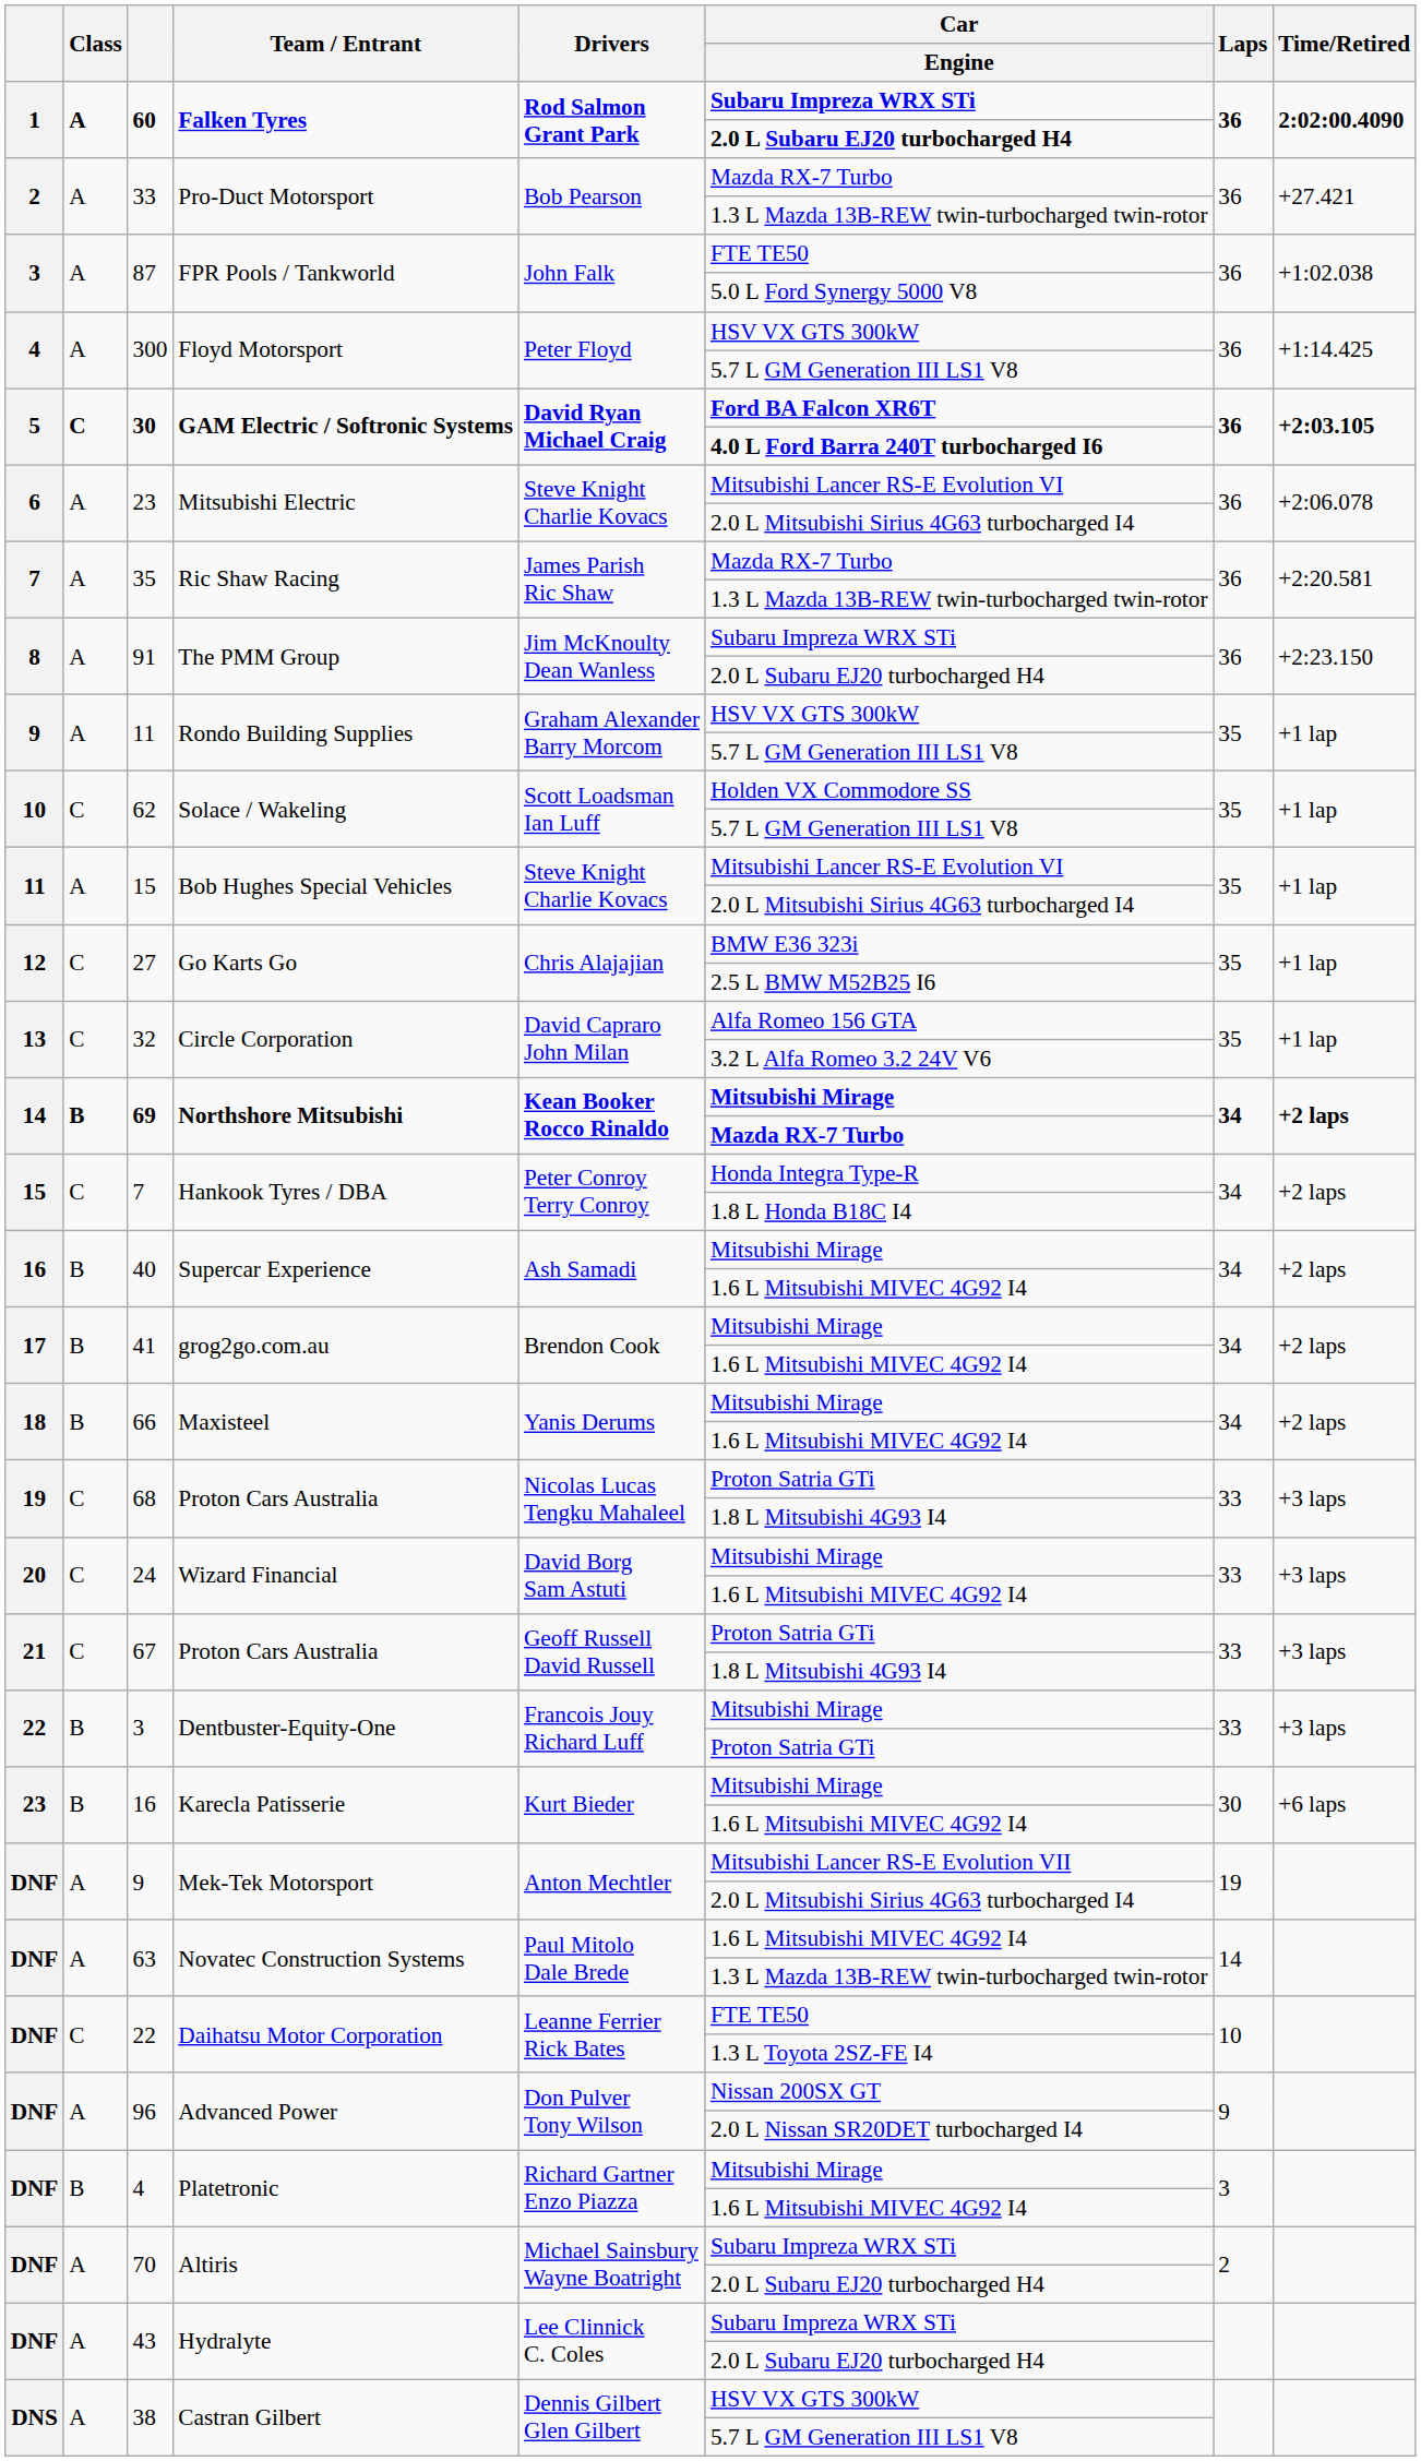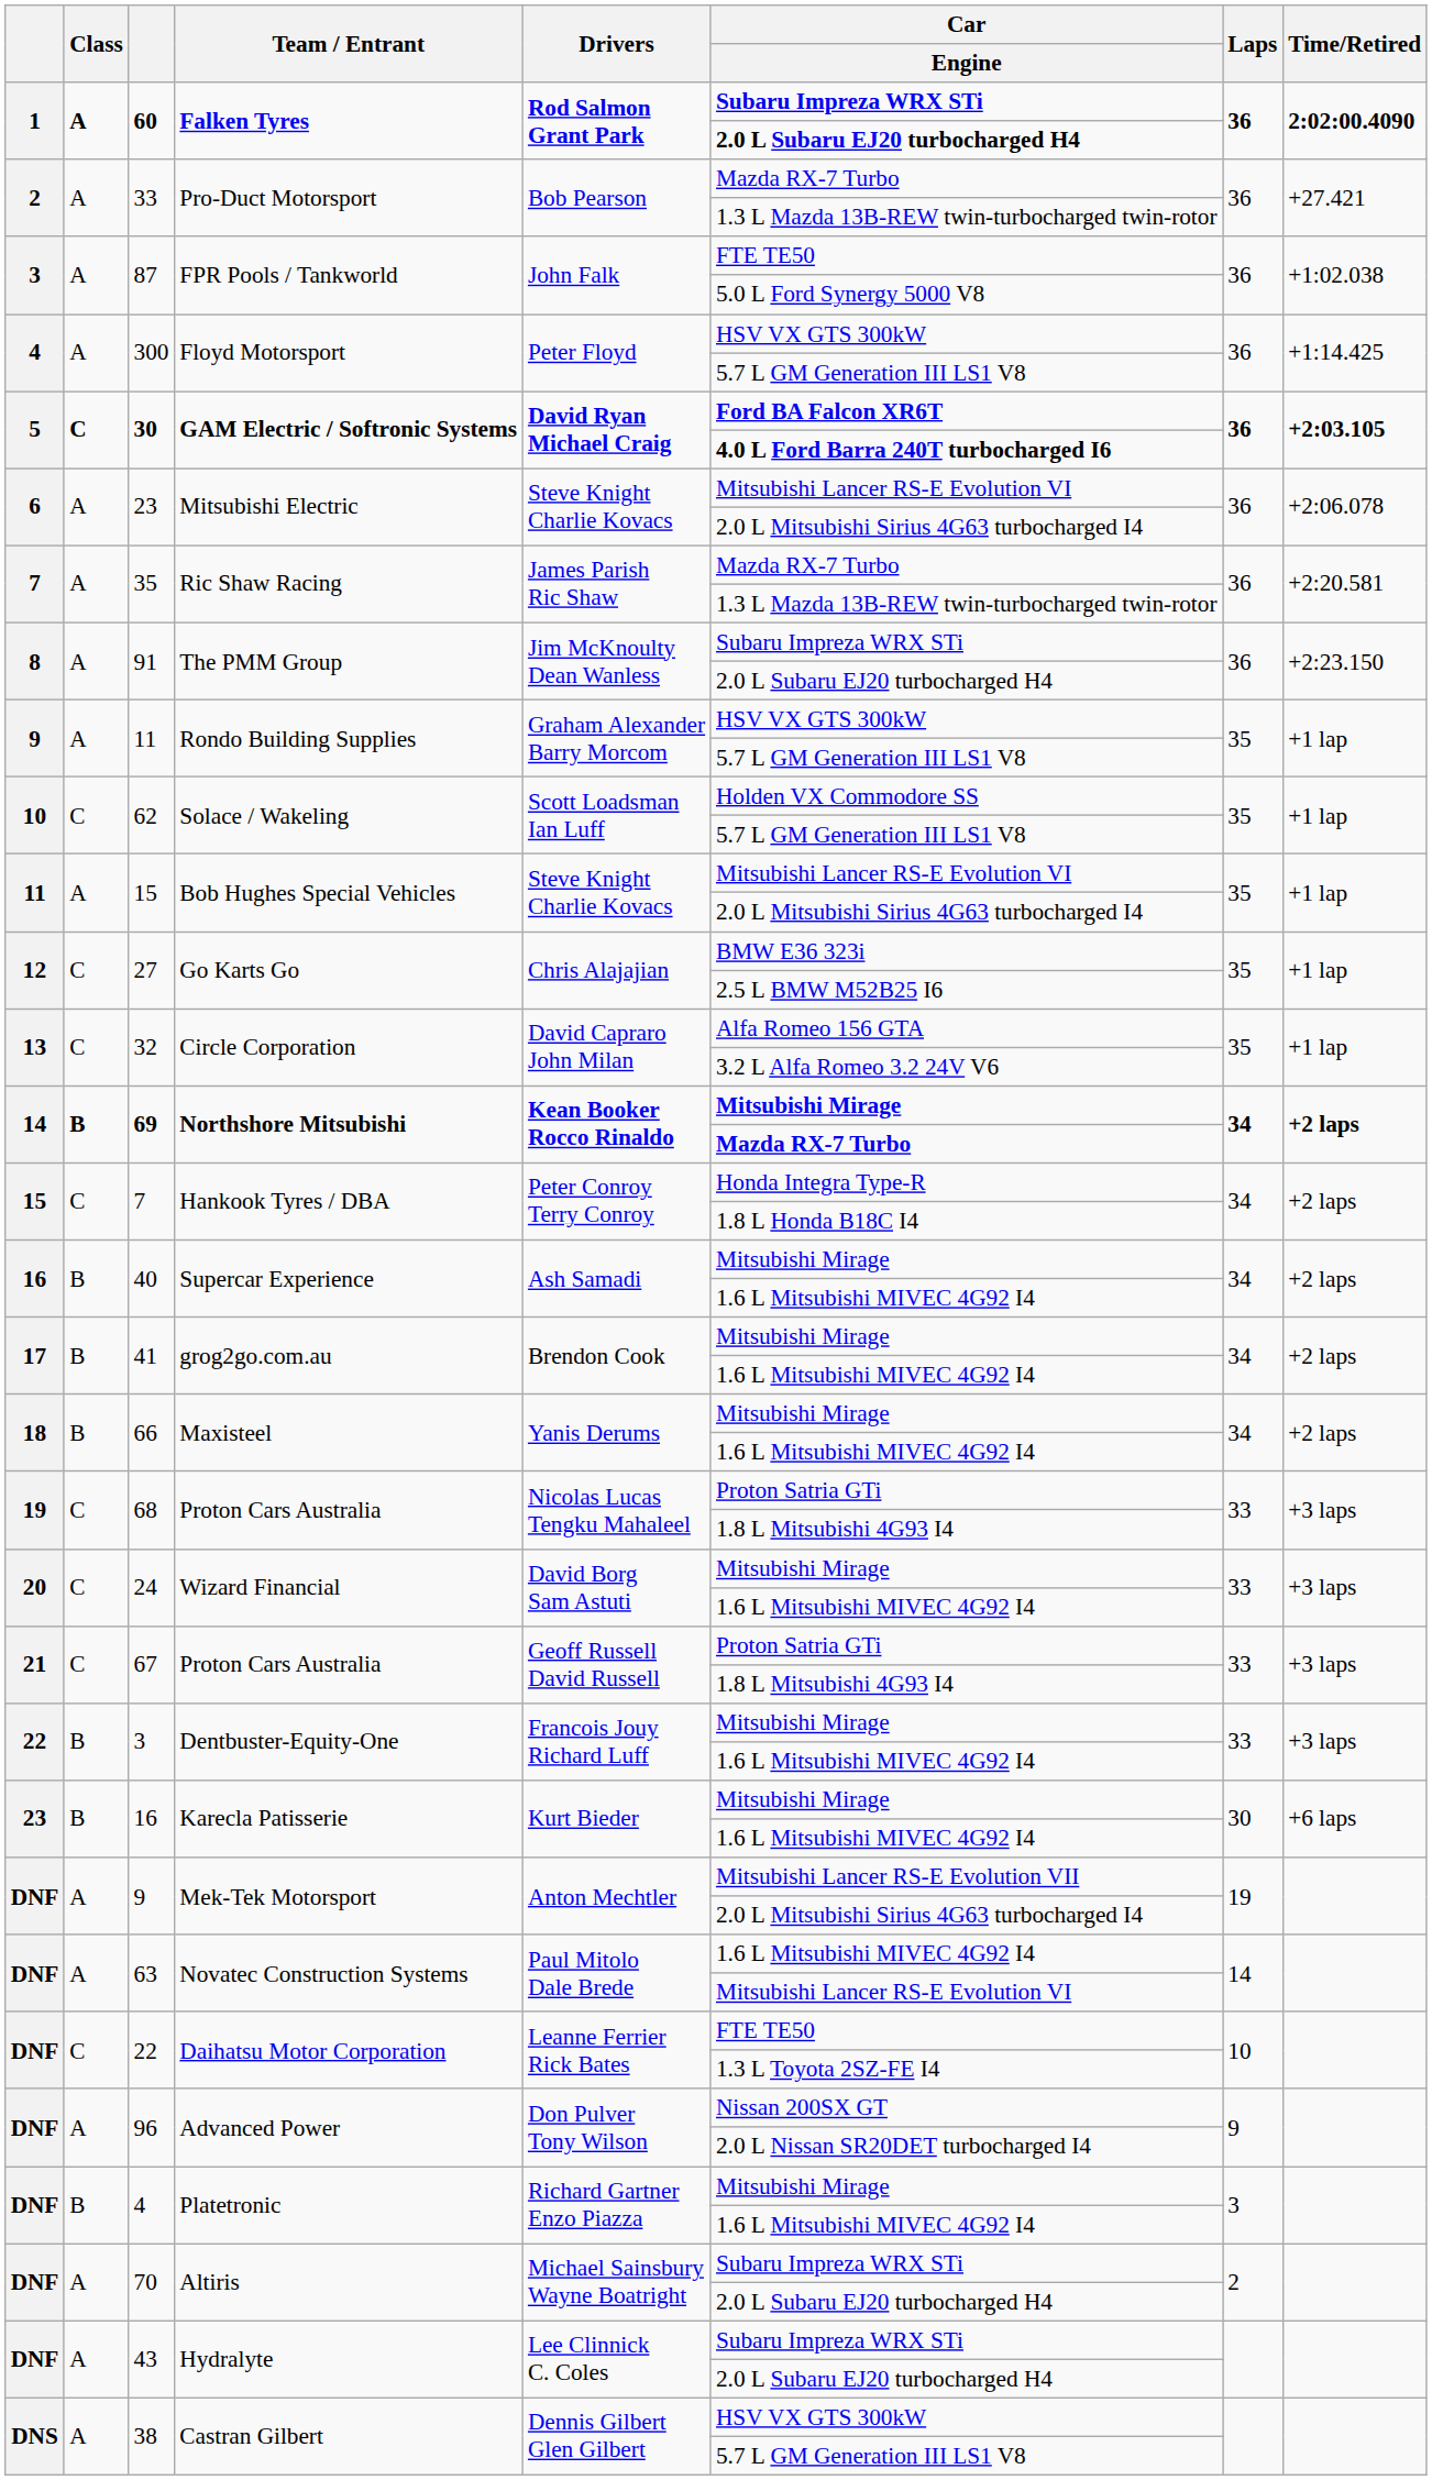row 46 | Car / Engine: Proton Satria GTi -> 1.6 L Mitsubishi MIVEC 4G92 I4
row 52 | Car / Engine: 1.3 L Mazda 13B-REW twin-turbocharged twin-rotor -> Mitsubishi Lancer RS-E Evolution VI
